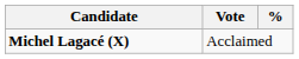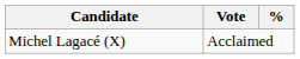Michel Lagacé (X) | Candidate: bold -> normal
